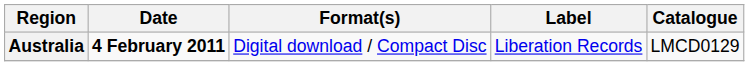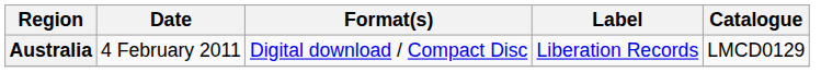Australia | Date: bold -> normal
